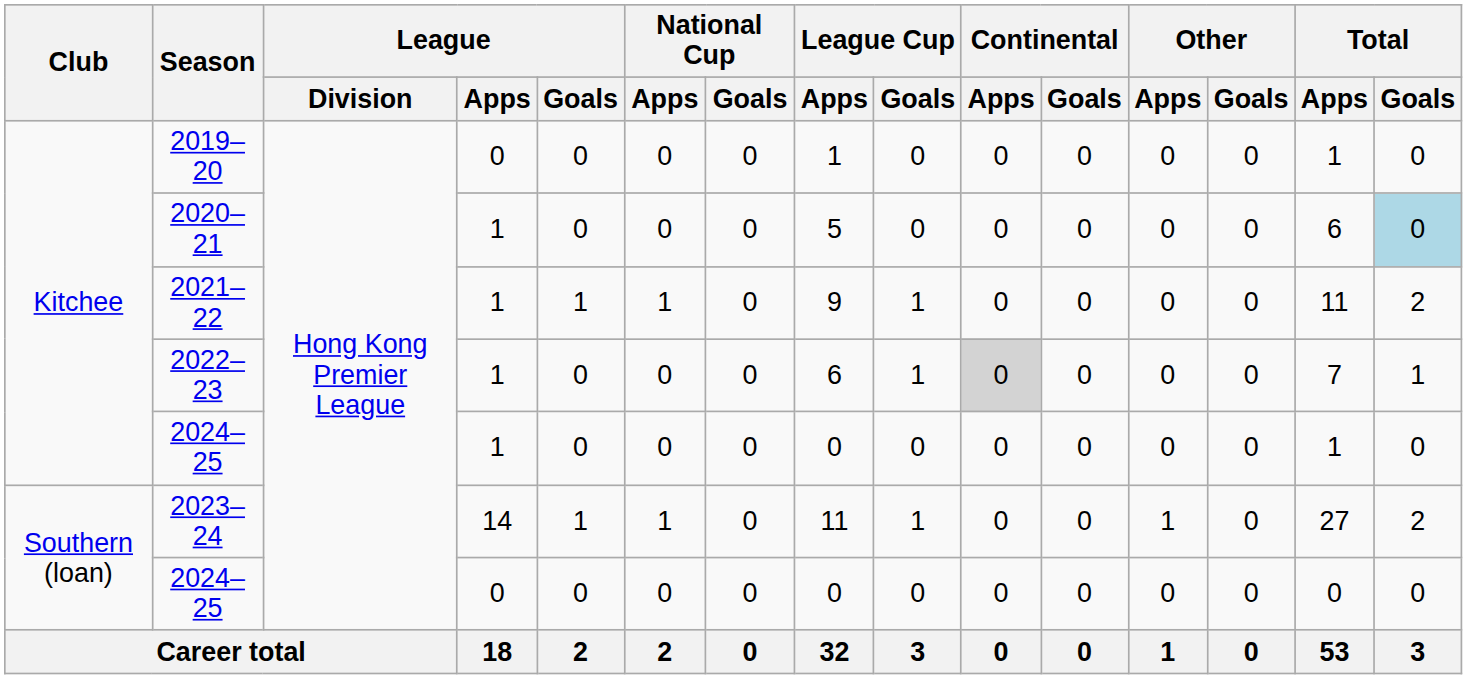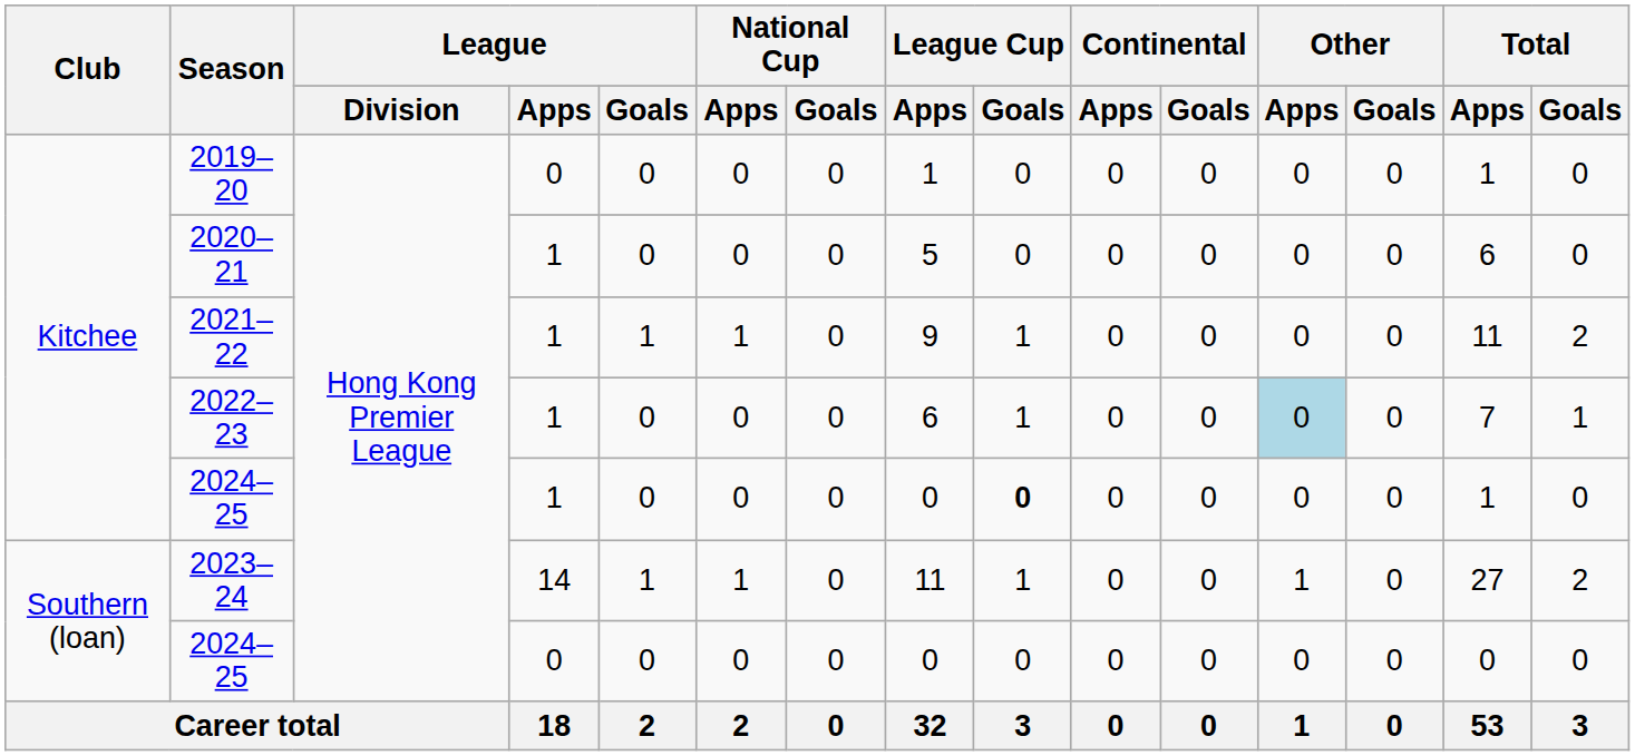2020–21 | Total / Goals: lightblue background -> no background
2022–23 | Continental / Apps: lightgrey background -> no background
2022–23 | Other / Apps: no background -> lightblue background
2024–25 / 1 | League Cup / Goals: normal -> bold
